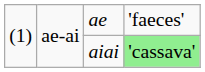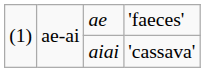ae-ai / aiai | column 4: lightgreen background -> no background
